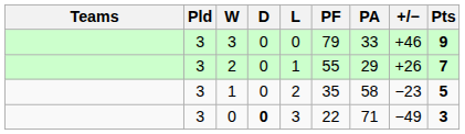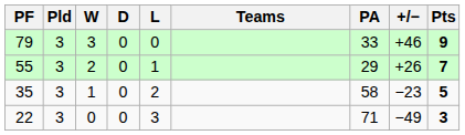columns swapped: Teams <-> PF
row 5 | D: bold -> normal
